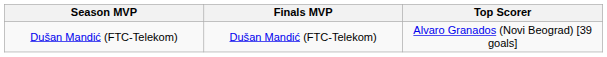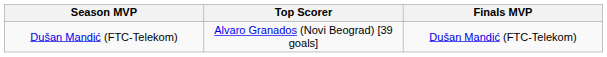columns swapped: Top Scorer <-> Finals MVP
